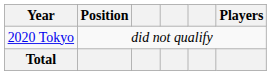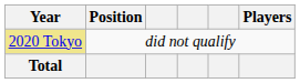2020 Tokyo | Year: no background -> khaki background
